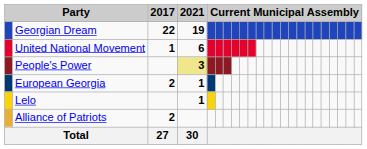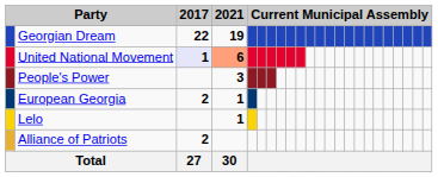United National Movement | 2017: no background -> lavender background
United National Movement | 2021: no background -> lightsalmon background
People's Power | 2021: khaki background -> no background
